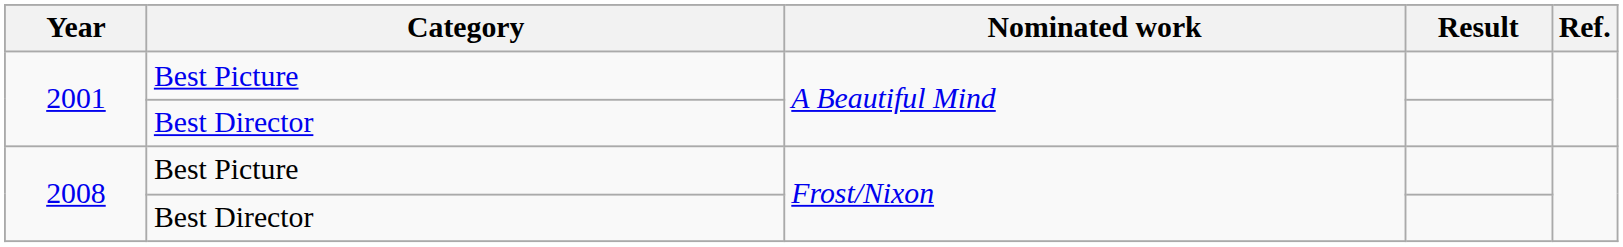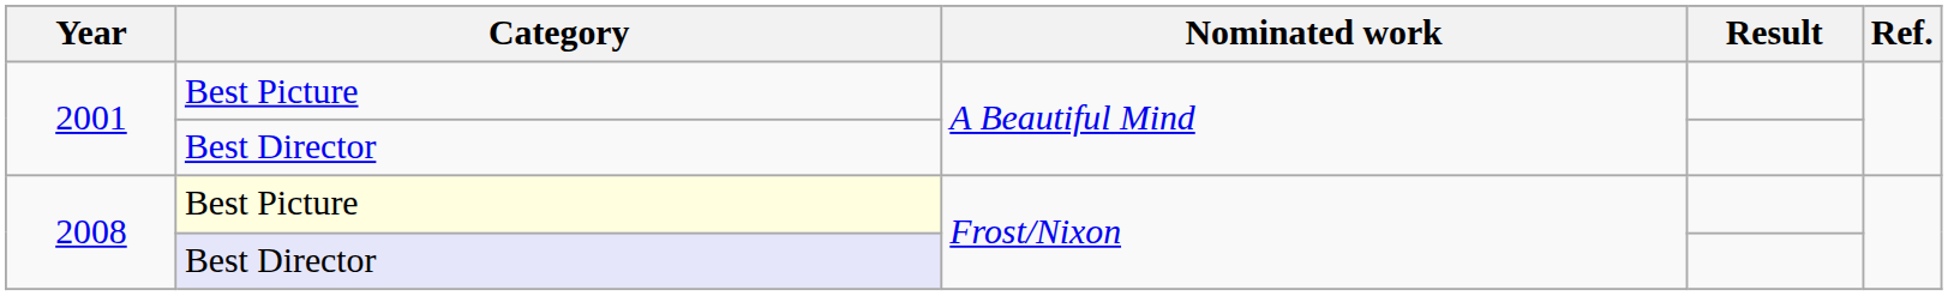2008 / Best Picture | Category: no background -> lightyellow background
2008 / Best Director | Category: no background -> lavender background
